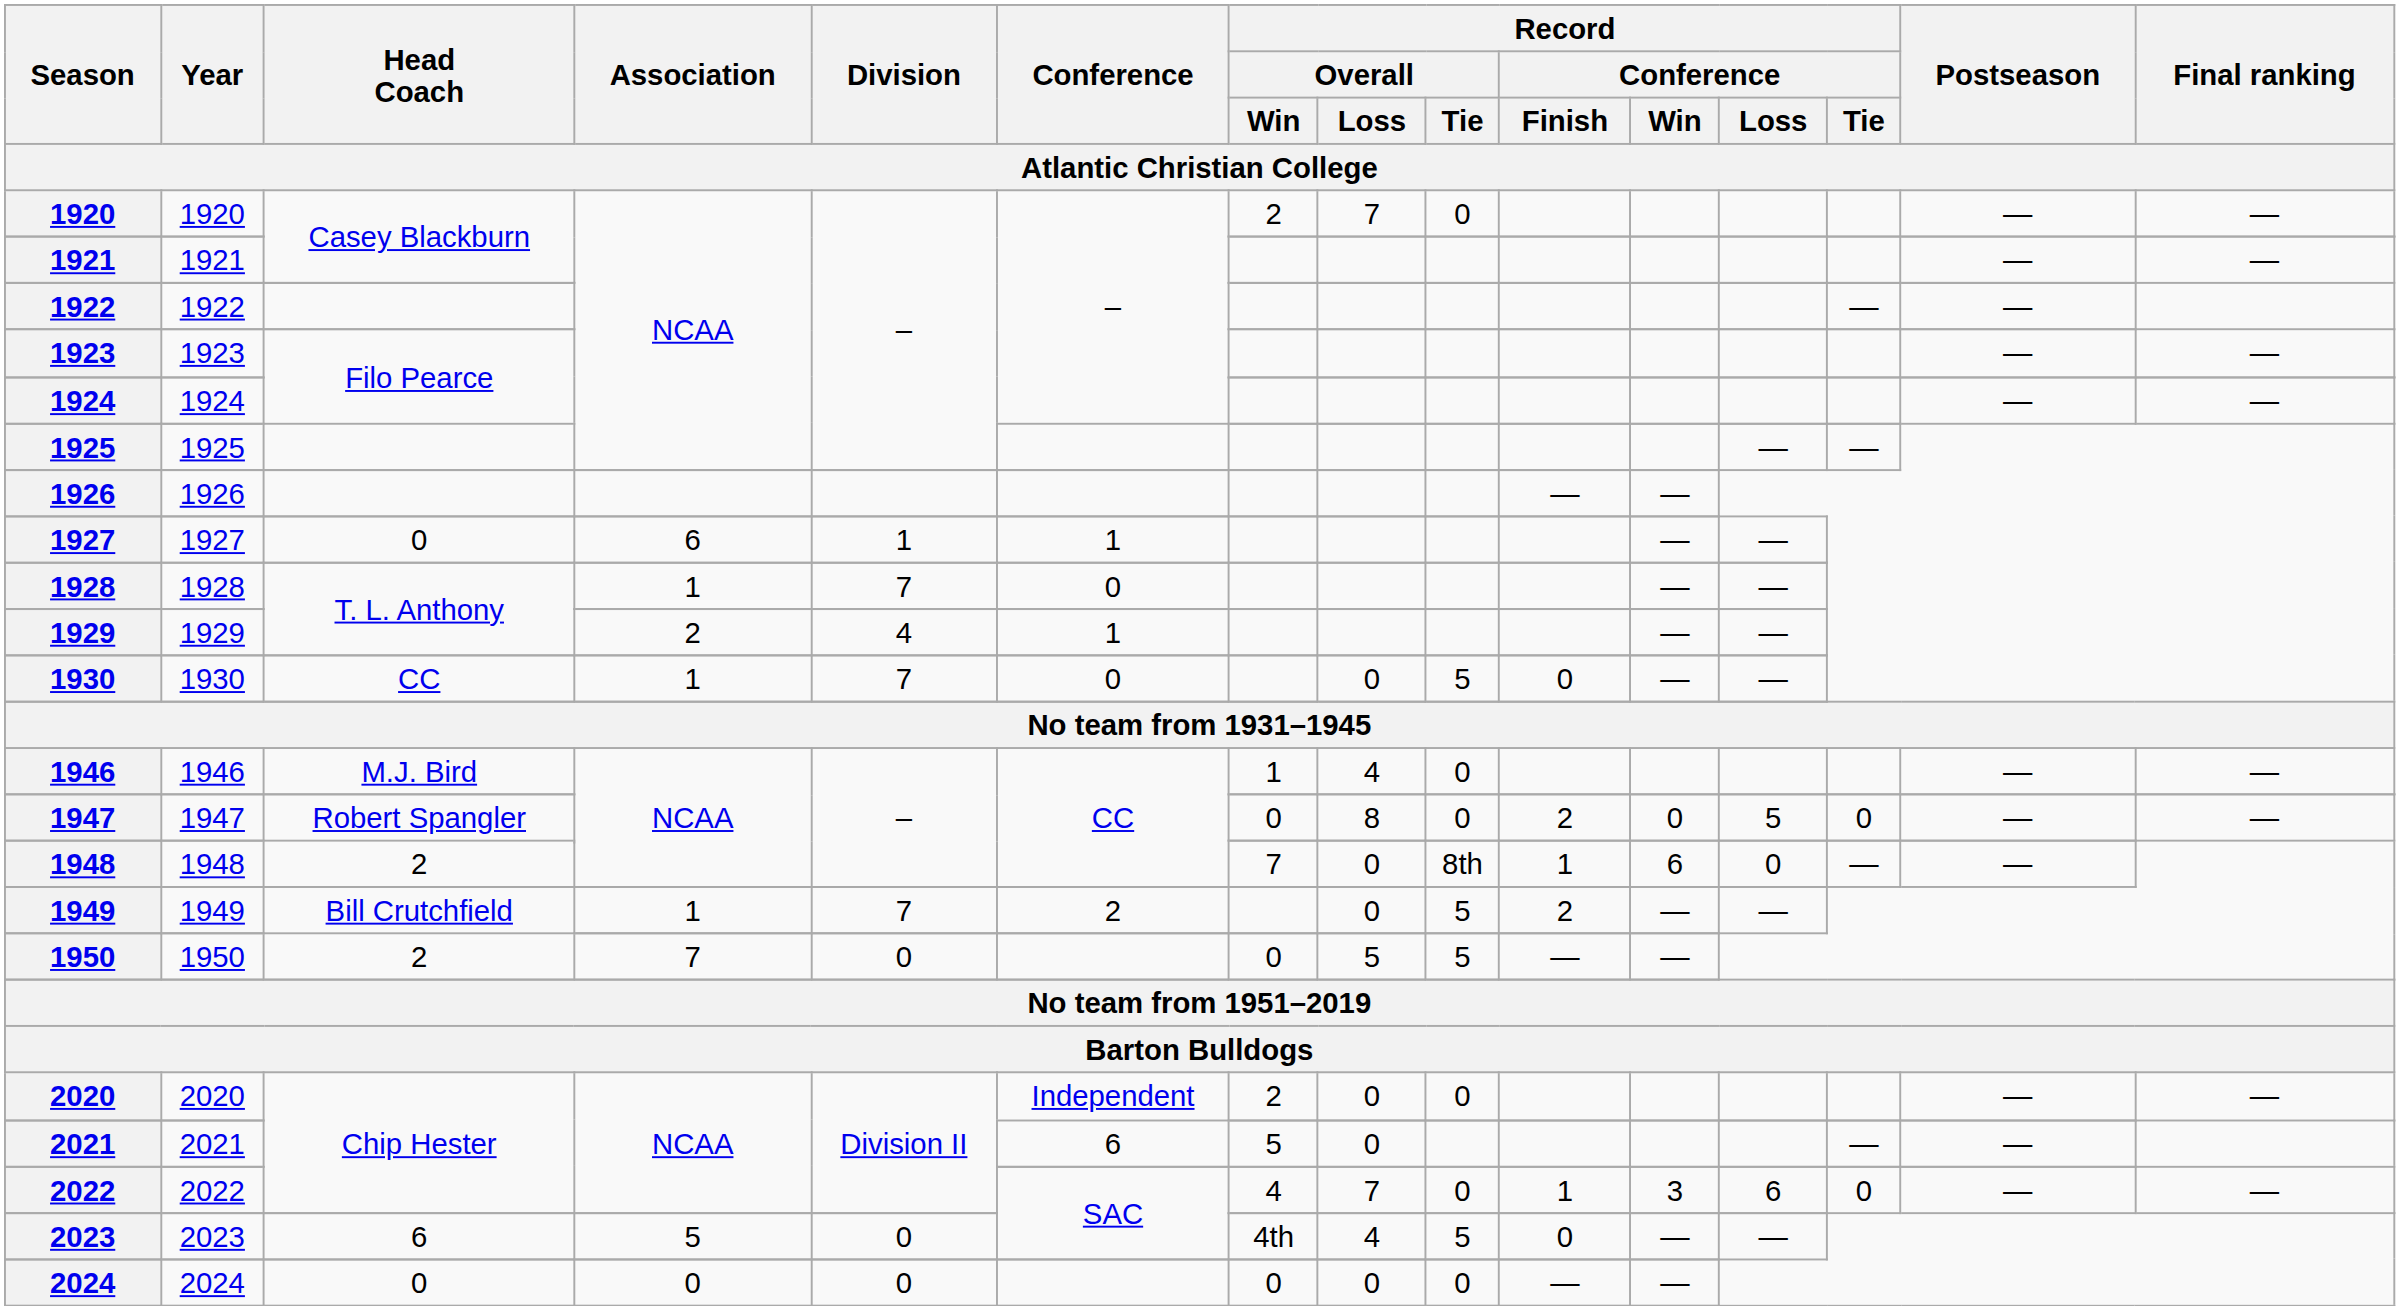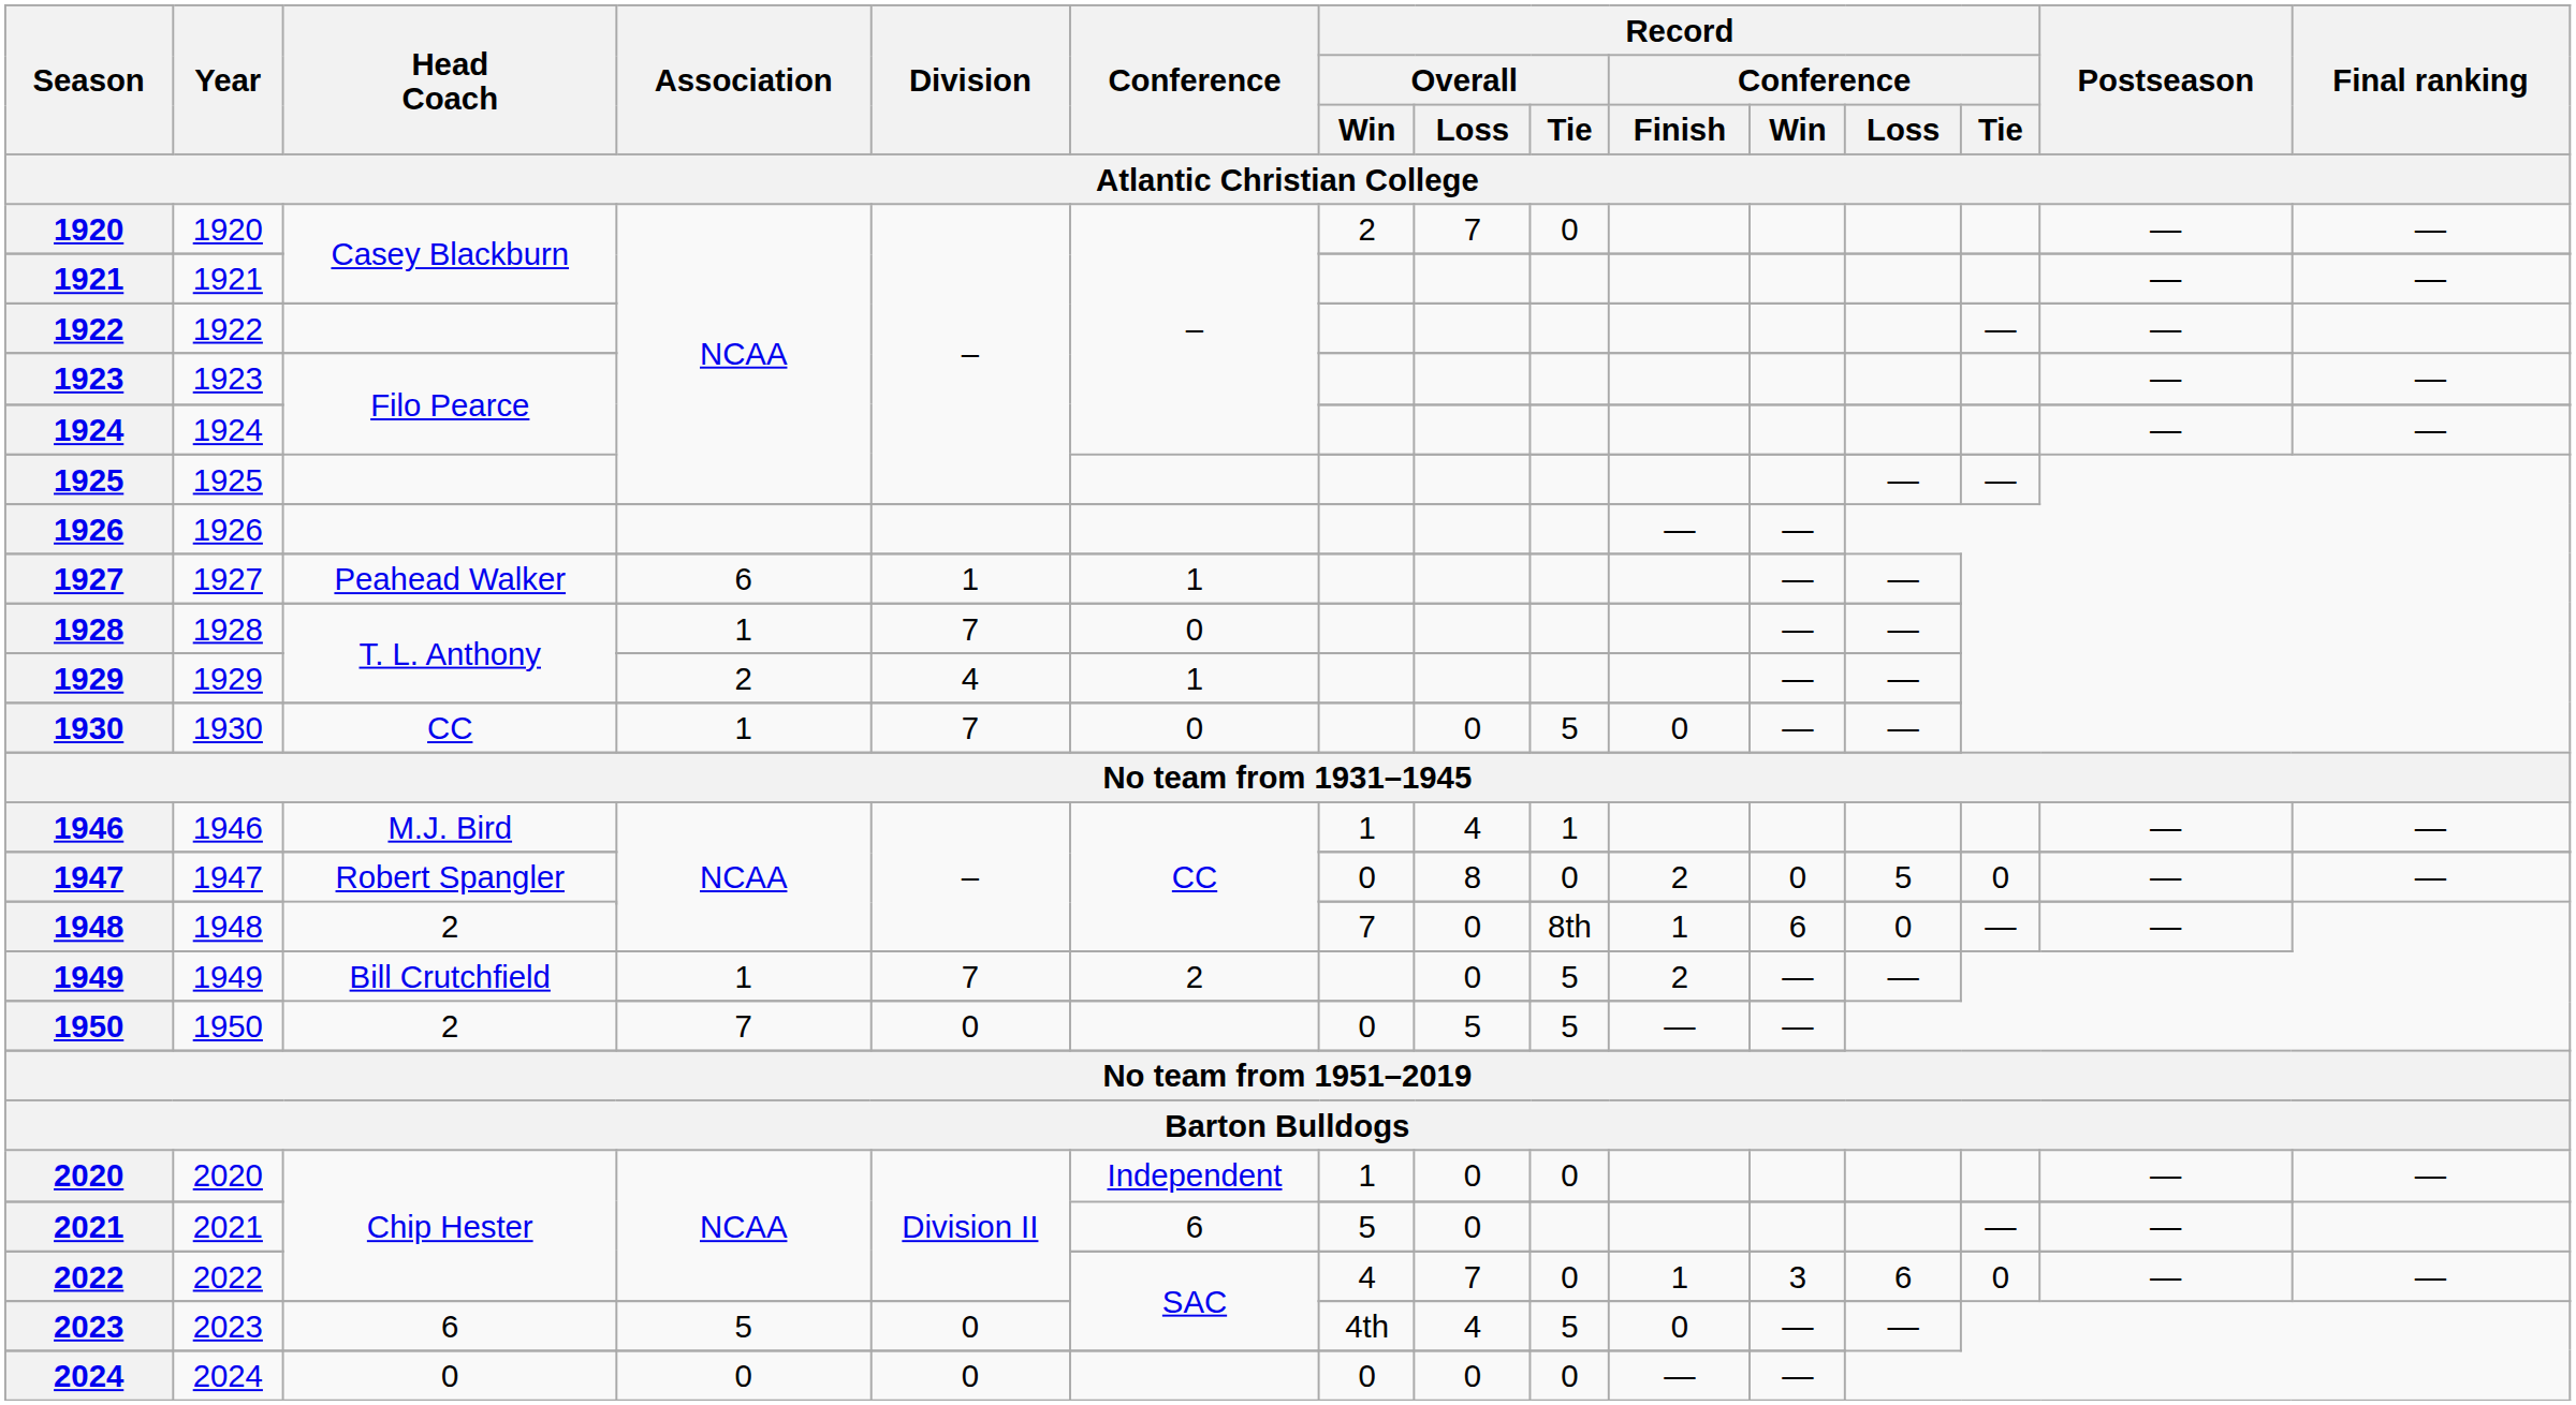row 12 | Head Coach: 0 -> Peahead Walker
row 17 | Record / Overall / Tie: 0 -> 1
row 24 | Record / Overall / Win: 2 -> 1
